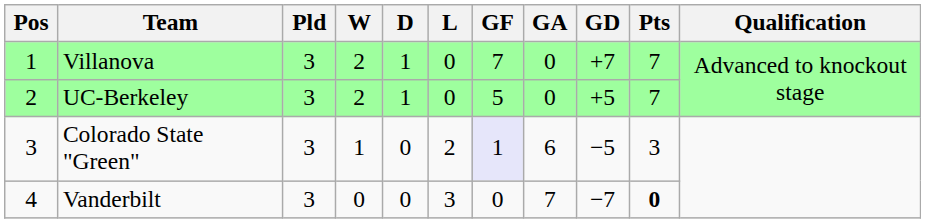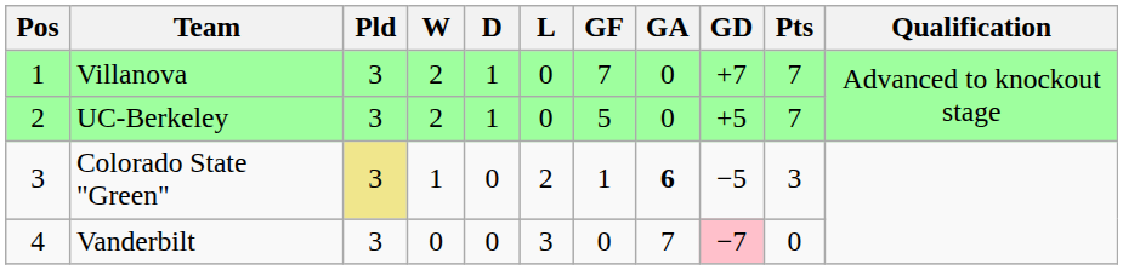Colorado State "Green" | Pld: no background -> khaki background
Colorado State "Green" | GF: lavender background -> no background
Colorado State "Green" | GA: normal -> bold
Vanderbilt | GD: no background -> pink background
Vanderbilt | Pts: bold -> normal
